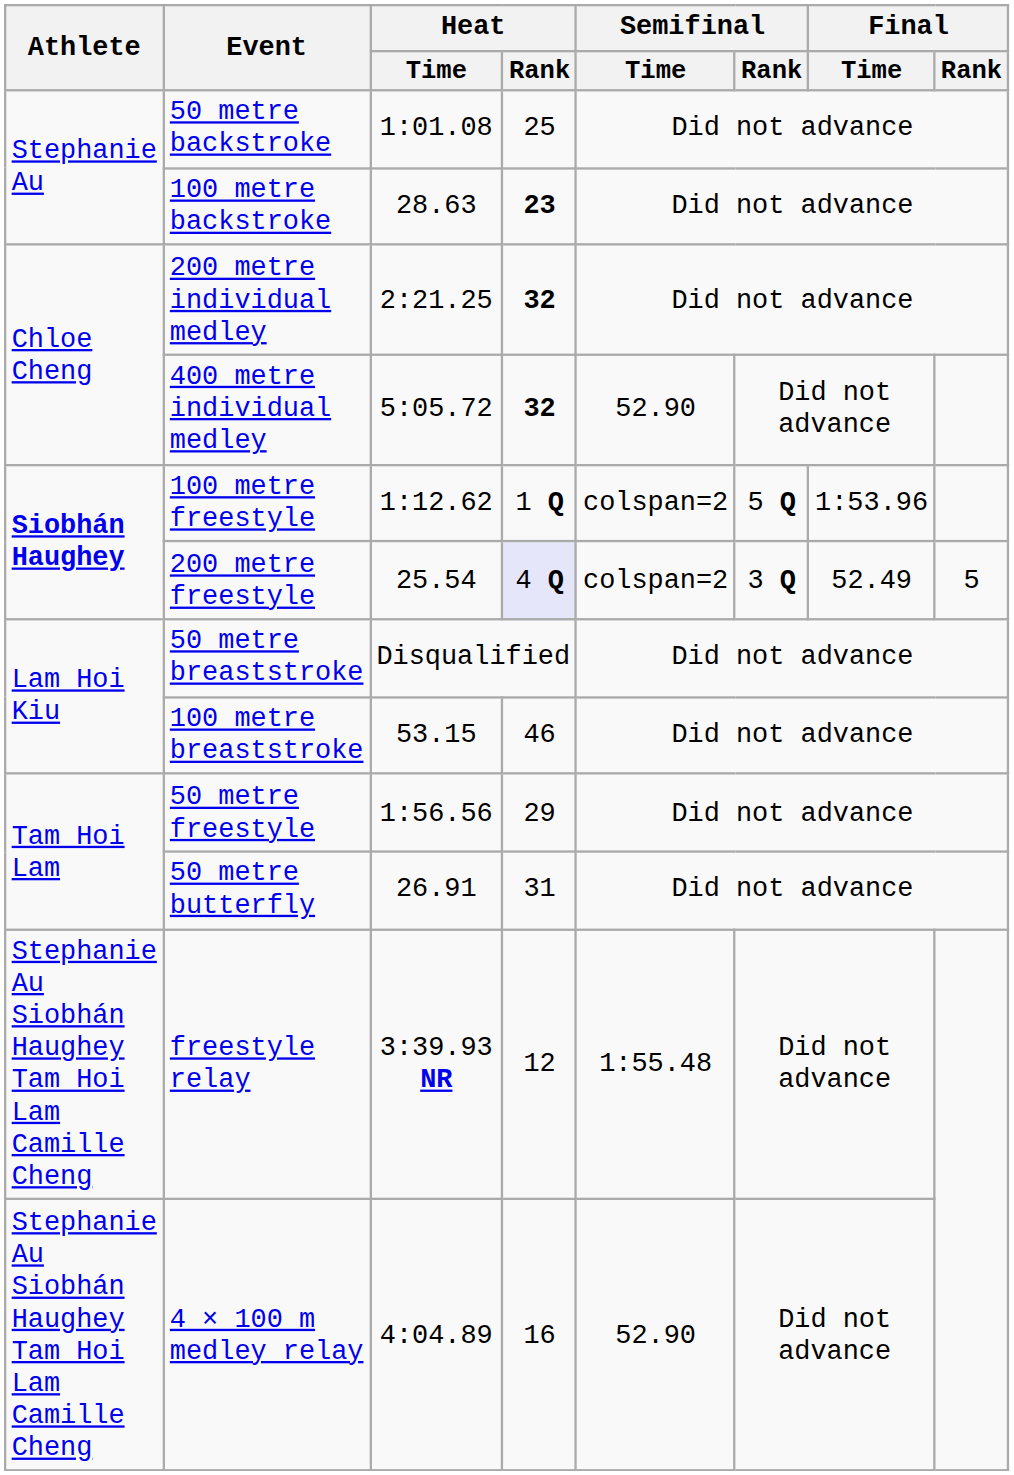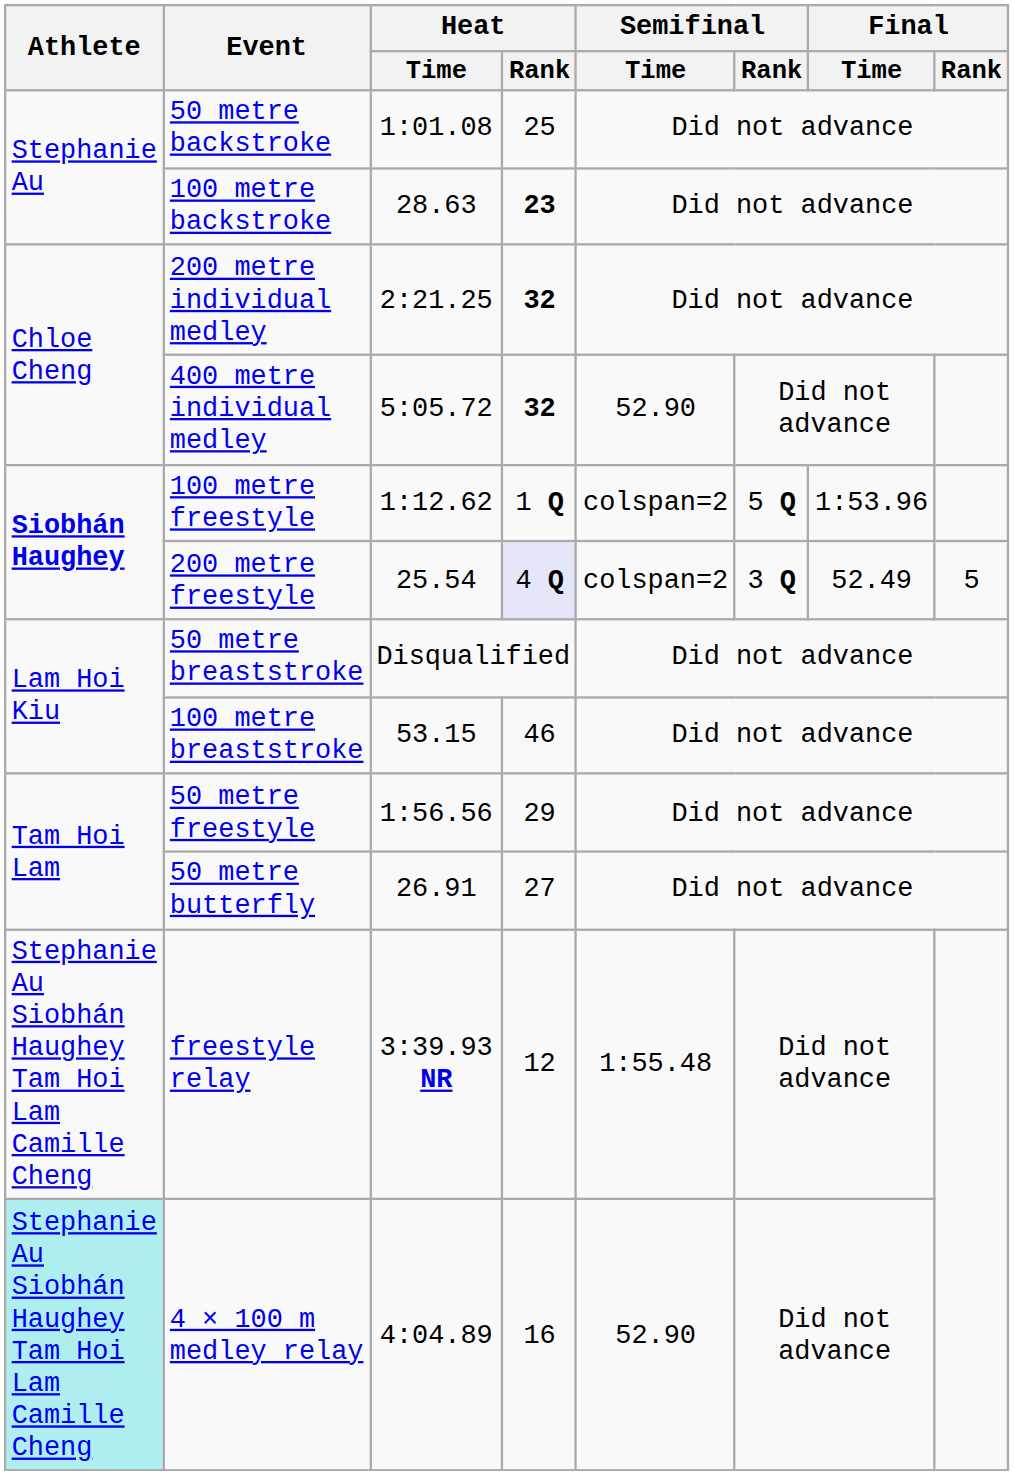50 metre butterfly | Heat / Rank: 31 -> 27
4 × 100 m medley relay | Athlete: no background -> paleturquoise background
